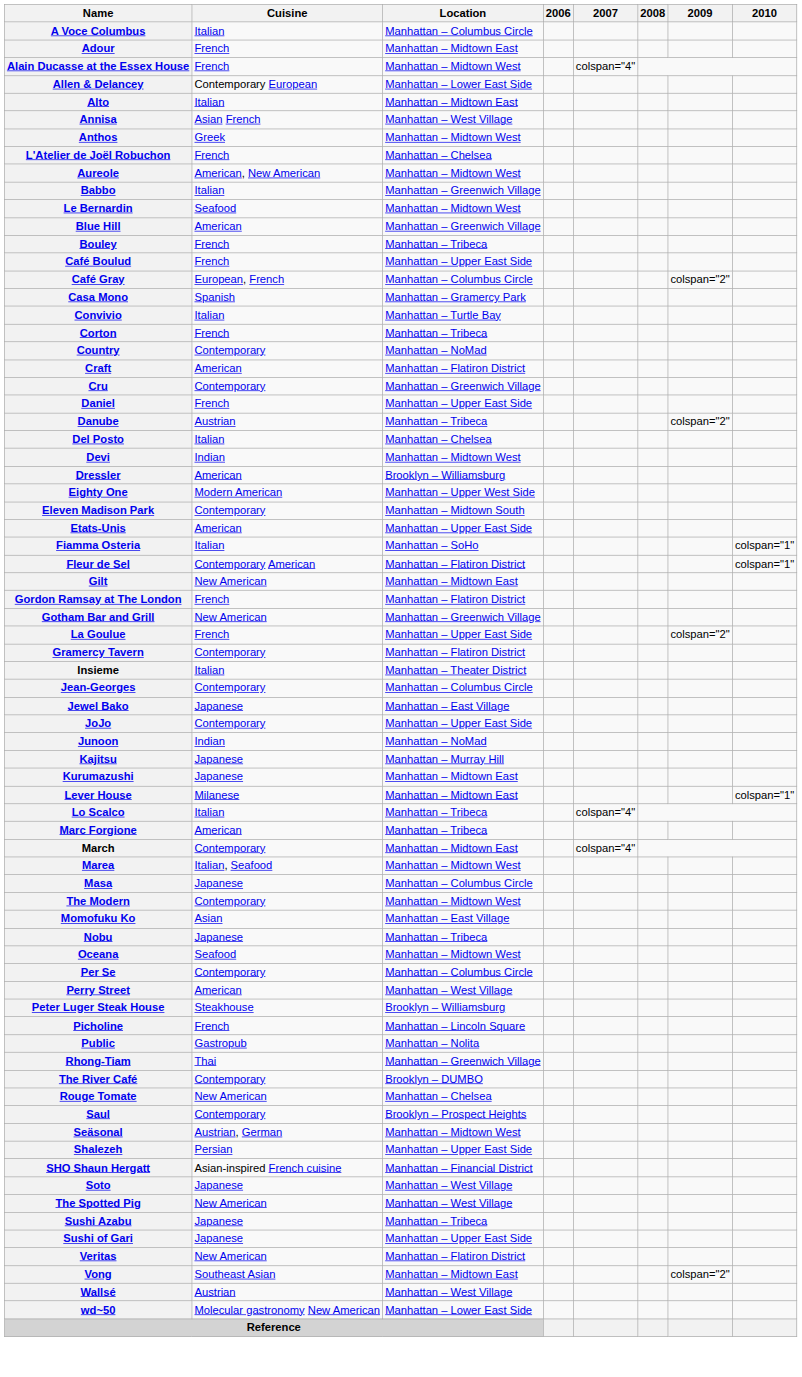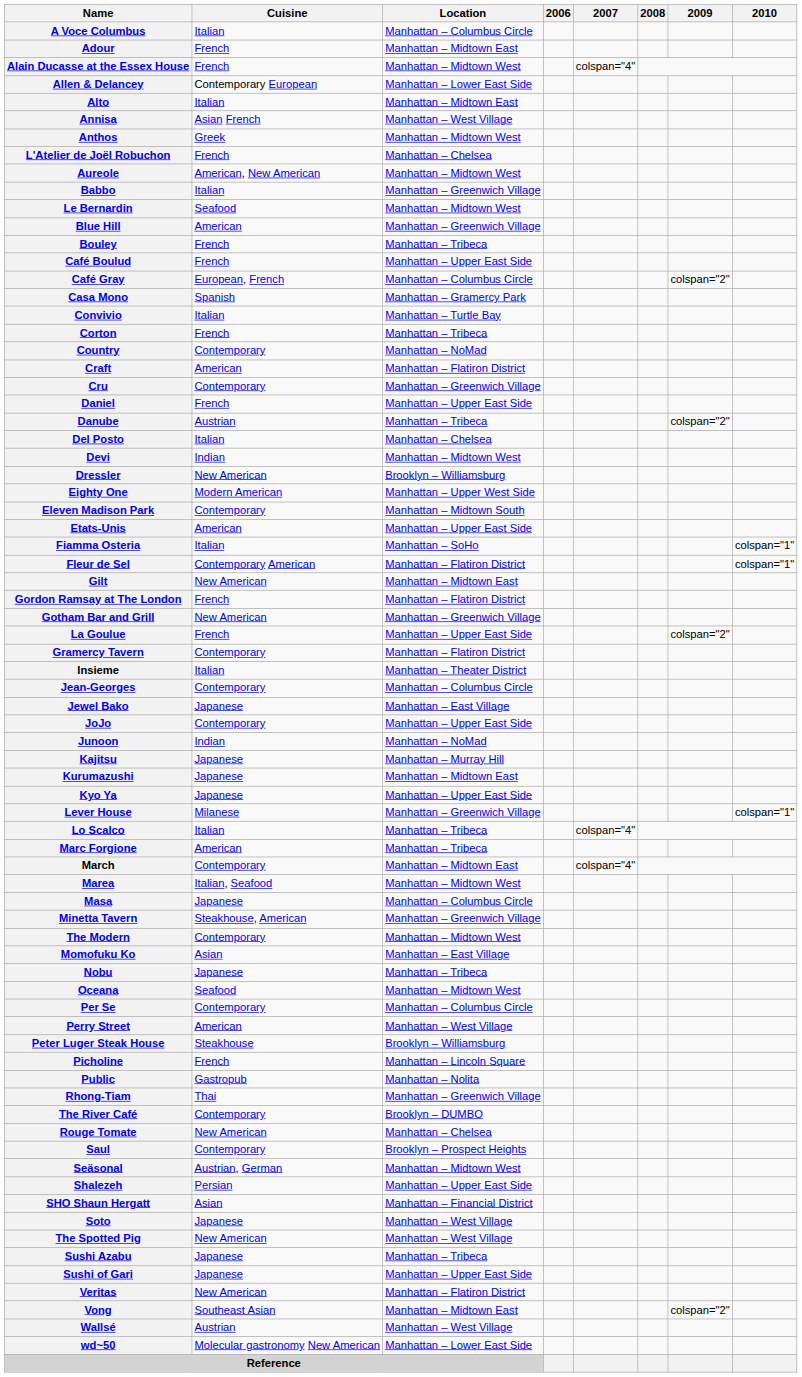Dressler | Cuisine: American -> New American
+ row: Kyo Ya | Japanese | Manhattan – Upper East Side
Lever House | Location: Manhattan – Midtown East -> Manhattan – Greenwich Village
+ row: Minetta Tavern | Steakhouse, American | Manhattan – Greenwich Village
SHO Shaun Hergatt | Cuisine: Asian-inspired French cuisine -> Asian
